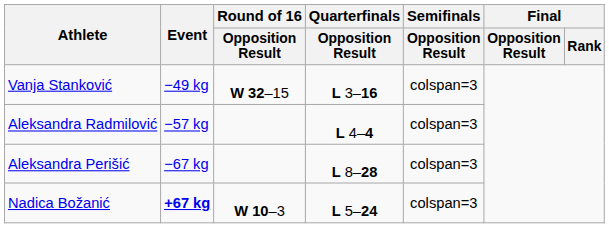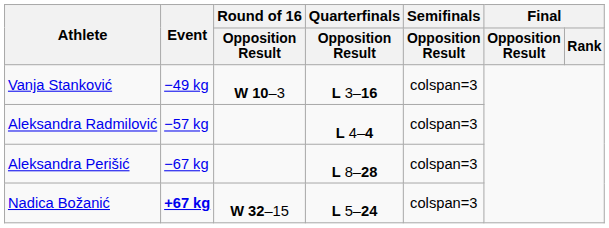Vanja Stanković | Round of 16 / Opposition Result: W 32–15 -> W 10–3
Nadica Božanić | Round of 16 / Opposition Result: W 10–3 -> W 32–15
